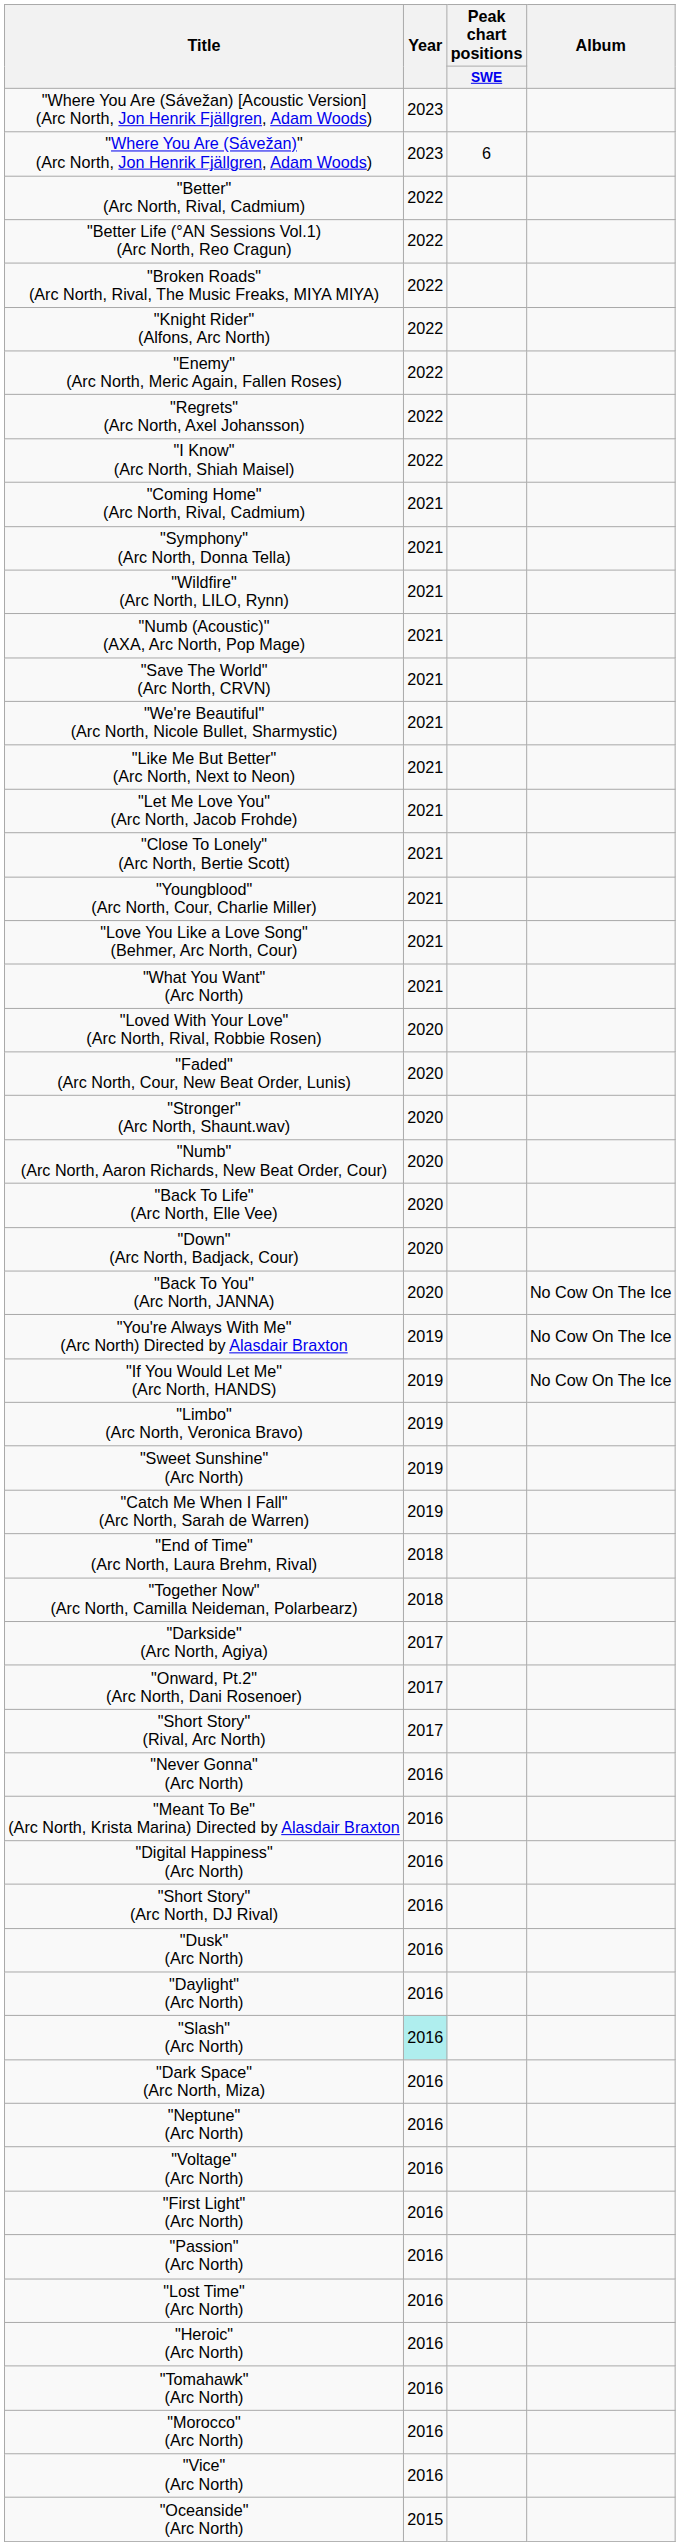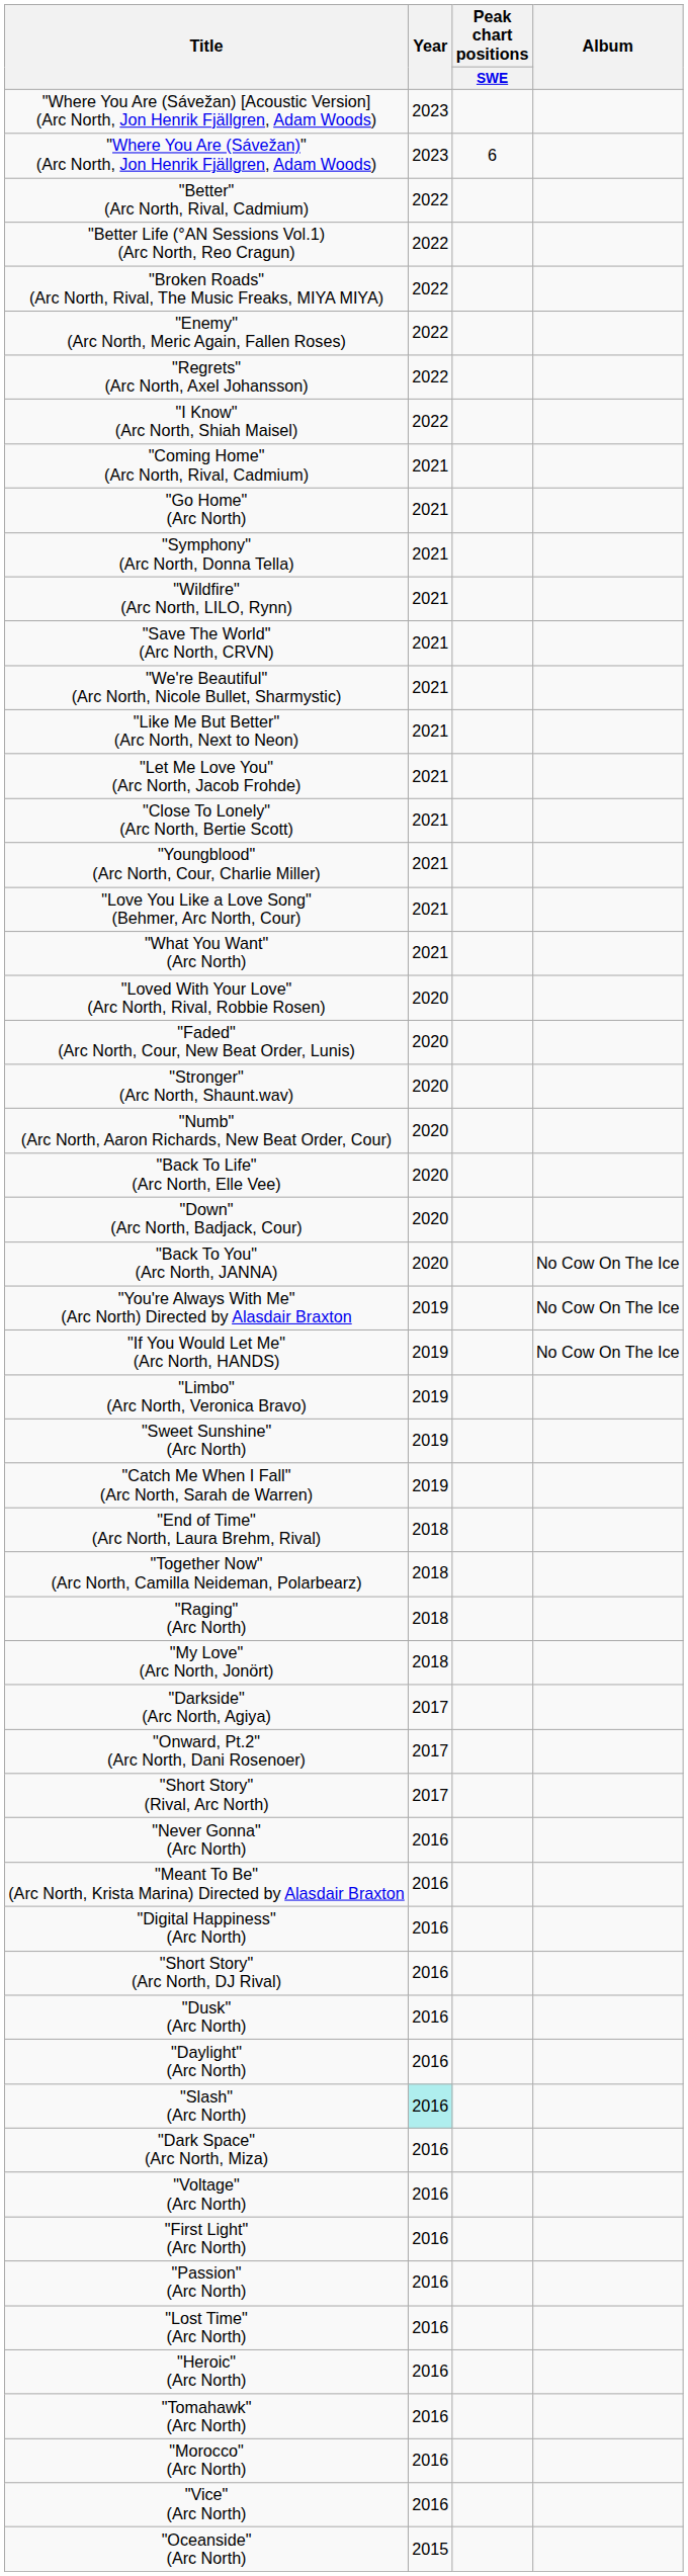- row: "Knight Rider" (Alfons, Arc North) | 2022
+ row: "Go Home" (Arc North) | 2021
- row: "Numb (Acoustic)" (AXA, Arc North, Pop Mage) | 2021
+ row: "Raging" (Arc North) | 2018
+ row: "My Love" (Arc North, Jonört) | 2018
- row: "Neptune" (Arc North) | 2016
